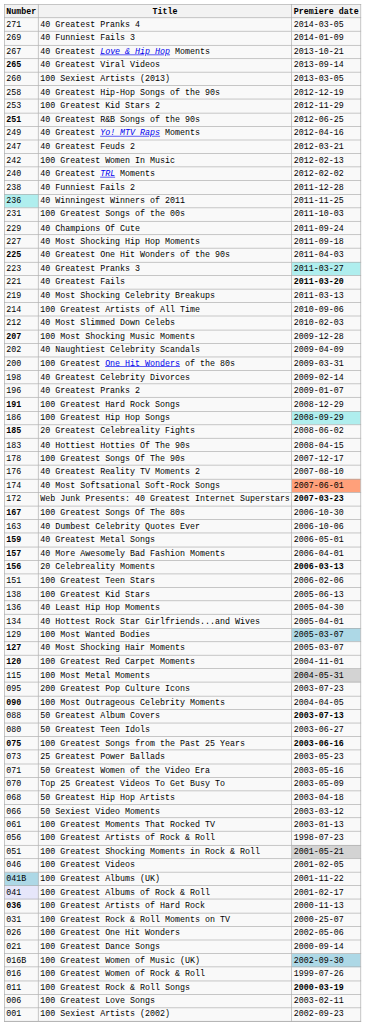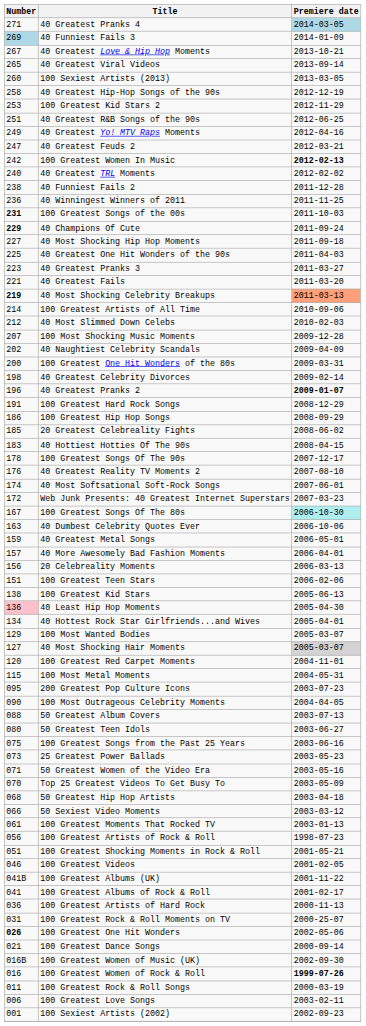40 Greatest Pranks 4 | Premiere date: no background -> lightblue background
40 Funniest Fails 3 | Number: no background -> lightblue background
40 Greatest Viral Videos | Number: bold -> normal
40 Greatest R&B Songs of the 90s | Number: bold -> normal
100 Greatest Women In Music | Premiere date: normal -> bold
40 Winningest Winners of 2011 | Number: paleturquoise background -> no background
100 Greatest Songs of the 00s | Number: normal -> bold
40 Champions Of Cute | Number: normal -> bold
40 Greatest One Hit Wonders of the 90s | Number: bold -> normal
40 Greatest Pranks 3 | Premiere date: paleturquoise background -> no background
40 Greatest Fails | Premiere date: bold -> normal
40 Most Shocking Celebrity Breakups | Number: normal -> bold
40 Most Shocking Celebrity Breakups | Premiere date: no background -> lightsalmon background
100 Most Shocking Music Moments | Number: bold -> normal
40 Greatest Pranks 2 | Premiere date: normal -> bold
100 Greatest Hard Rock Songs | Number: bold -> normal
100 Greatest Hip Hop Songs | Premiere date: paleturquoise background -> no background
20 Greatest Celebreality Fights | Number: bold -> normal
40 Most Softsational Soft-Rock Songs | Premiere date: lightsalmon background -> no background
Web Junk Presents: 40 Greatest Internet Superstars | Premiere date: bold -> normal
100 Greatest Songs Of The 80s | Number: bold -> normal
100 Greatest Songs Of The 80s | Premiere date: no background -> paleturquoise background
40 Greatest Metal Songs | Number: bold -> normal
40 More Awesomely Bad Fashion Moments | Number: bold -> normal
20 Celebreality Moments | Number: bold -> normal
20 Celebreality Moments | Premiere date: bold -> normal
40 Least Hip Hop Moments | Number: no background -> pink background
100 Most Wanted Bodies | Premiere date: lightblue background -> no background
40 Most Shocking Hair Moments | Number: bold -> normal
40 Most Shocking Hair Moments | Premiere date: no background -> lightgrey background
100 Greatest Red Carpet Moments | Number: bold -> normal
100 Most Metal Moments | Premiere date: lightgrey background -> no background
100 Most Outrageous Celebrity Moments | Number: bold -> normal
50 Greatest Album Covers | Premiere date: bold -> normal
100 Greatest Songs from the Past 25 Years | Number: bold -> normal
100 Greatest Songs from the Past 25 Years | Premiere date: bold -> normal
100 Greatest Shocking Moments in Rock & Roll | Premiere date: lightgrey background -> no background
100 Greatest Albums (UK) | Number: lightblue background -> no background
100 Greatest Albums of Rock & Roll | Number: lavender background -> no background
100 Greatest Artists of Hard Rock | Number: bold -> normal
100 Greatest One Hit Wonders | Number: normal -> bold
100 Greatest Women of Music (UK) | Premiere date: lightblue background -> no background
100 Greatest Women of Rock & Roll | Premiere date: normal -> bold
100 Greatest Rock & Roll Songs | Premiere date: bold -> normal
